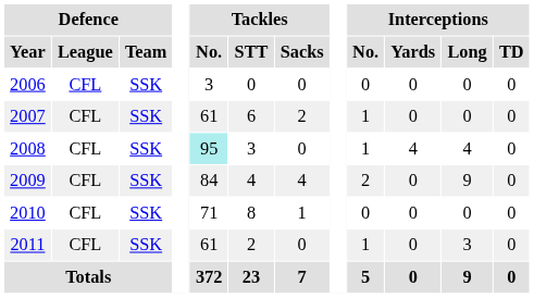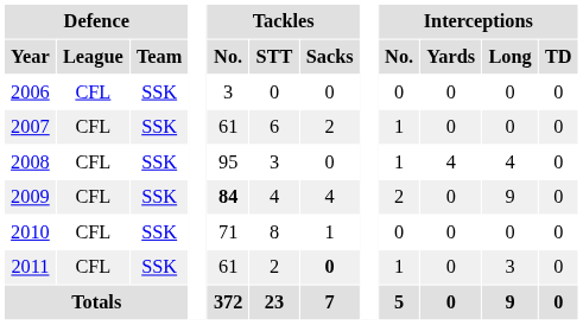2008 | Tackles / No.: paleturquoise background -> no background
2009 | Tackles / No.: normal -> bold
2011 | Tackles / Sacks: normal -> bold
